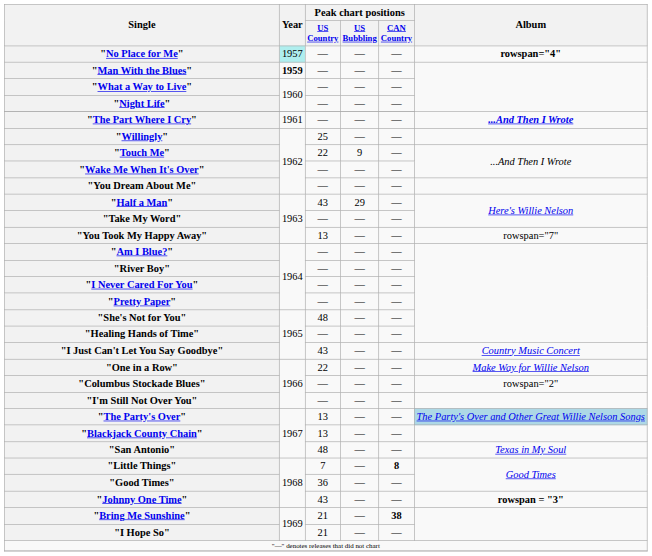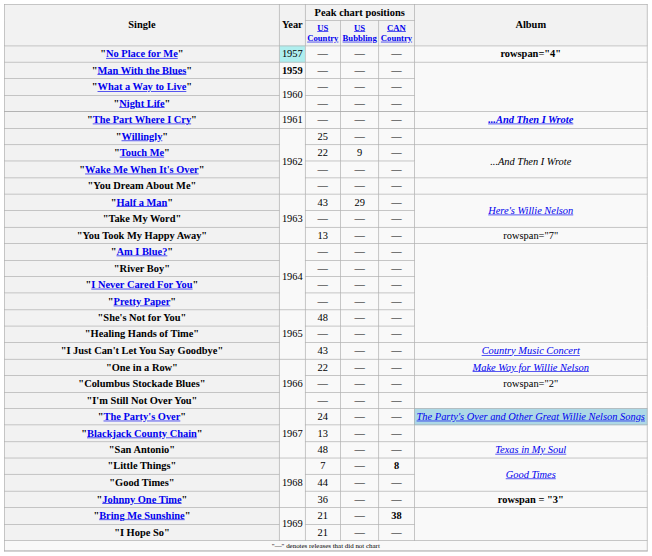"The Party's Over" | Peak chart positions / US Country: 13 -> 24
"Good Times" | Peak chart positions / US Country: 36 -> 44
"Johnny One Time" | Peak chart positions / US Country: 43 -> 36
